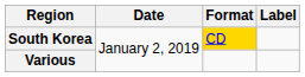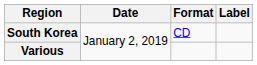South Korea | Format: gold background -> no background
